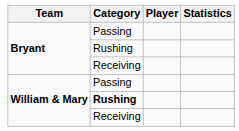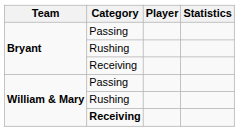William & Mary / Rushing | Category: bold -> normal
William & Mary / Receiving | Category: normal -> bold
